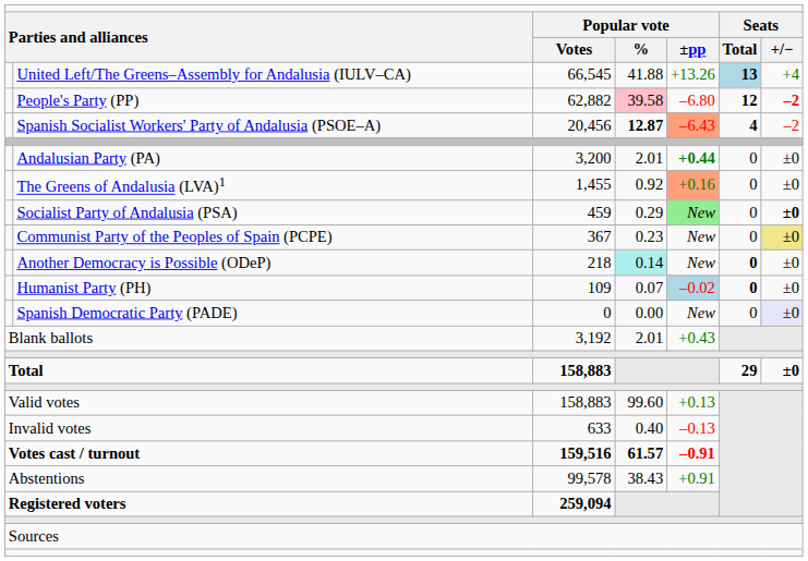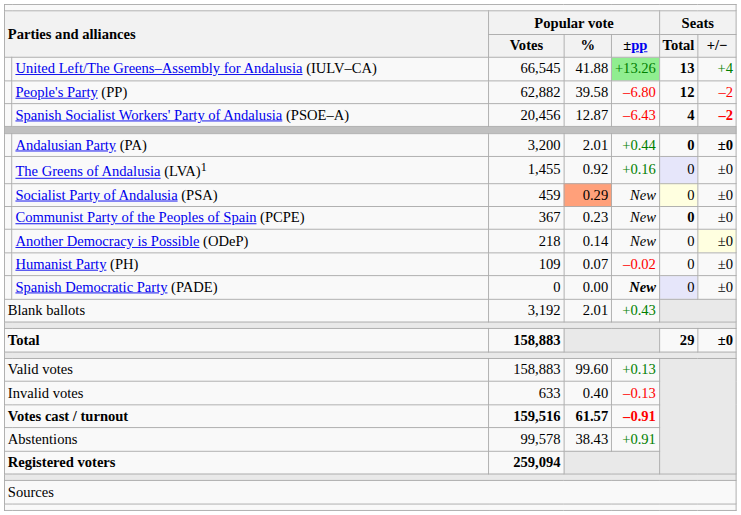United Left/The Greens–Assembly for Andalusia (IULV–CA) | column 5: no background -> lightgreen background
United Left/The Greens–Assembly for Andalusia (IULV–CA) | column 6: lightblue background -> no background
People's Party (PP) | column 4: pink background -> no background
People's Party (PP) | column 7: bold -> normal
Spanish Socialist Workers' Party of Andalusia (PSOE–A) | column 4: bold -> normal
Spanish Socialist Workers' Party of Andalusia (PSOE–A) | column 5: lightsalmon background -> no background
Spanish Socialist Workers' Party of Andalusia (PSOE–A) | column 7: normal -> bold
Andalusian Party (PA) | column 5: bold -> normal
Andalusian Party (PA) | column 6: normal -> bold
Andalusian Party (PA) | column 7: normal -> bold
The Greens of Andalusia (LVA)1 | column 5: lightsalmon background -> no background
The Greens of Andalusia (LVA)1 | column 6: no background -> lavender background
Socialist Party of Andalusia (PSA) | column 4: no background -> lightsalmon background
Socialist Party of Andalusia (PSA) | column 5: lightgreen background -> no background
Socialist Party of Andalusia (PSA) | column 6: no background -> lightyellow background
Socialist Party of Andalusia (PSA) | column 7: bold -> normal
Communist Party of the Peoples of Spain (PCPE) | column 6: normal -> bold
Communist Party of the Peoples of Spain (PCPE) | column 7: khaki background -> no background
Another Democracy is Possible (ODeP) | column 4: paleturquoise background -> no background
Another Democracy is Possible (ODeP) | column 6: bold -> normal
Another Democracy is Possible (ODeP) | column 7: no background -> lightyellow background
Humanist Party (PH) | column 5: lightblue background -> no background
Humanist Party (PH) | column 6: bold -> normal
Spanish Democratic Party (PADE) | column 5: normal -> bold
Spanish Democratic Party (PADE) | column 6: no background -> lavender background
Spanish Democratic Party (PADE) | column 7: lavender background -> no background
